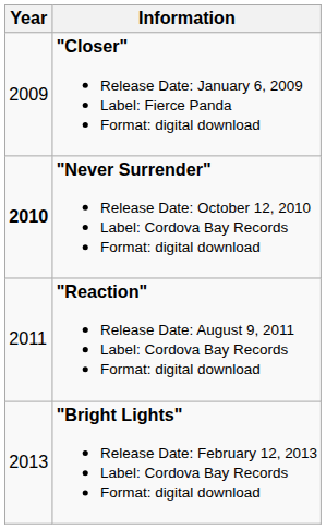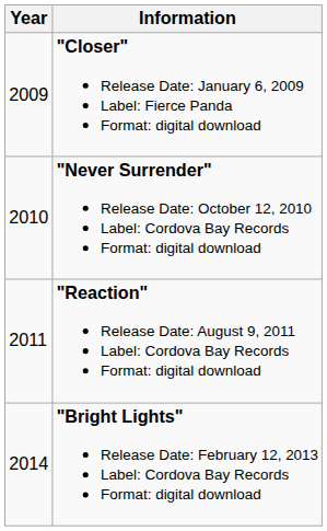row 3 | Year: bold -> normal
row 5 | Year: 2013 -> 2014
